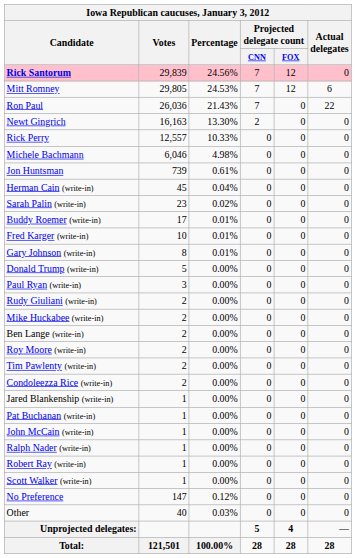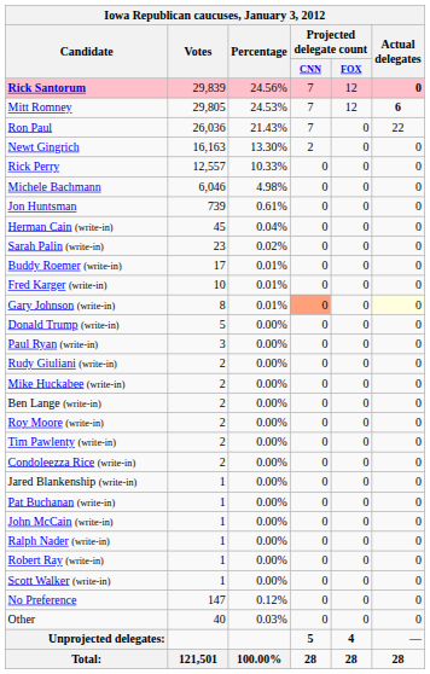Rick Santorum | Actual delegates: normal -> bold
Mitt Romney | Actual delegates: normal -> bold
Gary Johnson (write-in) | Projected delegate count / CNN: no background -> lightsalmon background
Gary Johnson (write-in) | Actual delegates: no background -> lightyellow background
